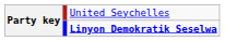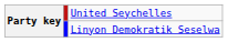Party key / Linyon Demokratik Seselwa | column 3: bold -> normal
